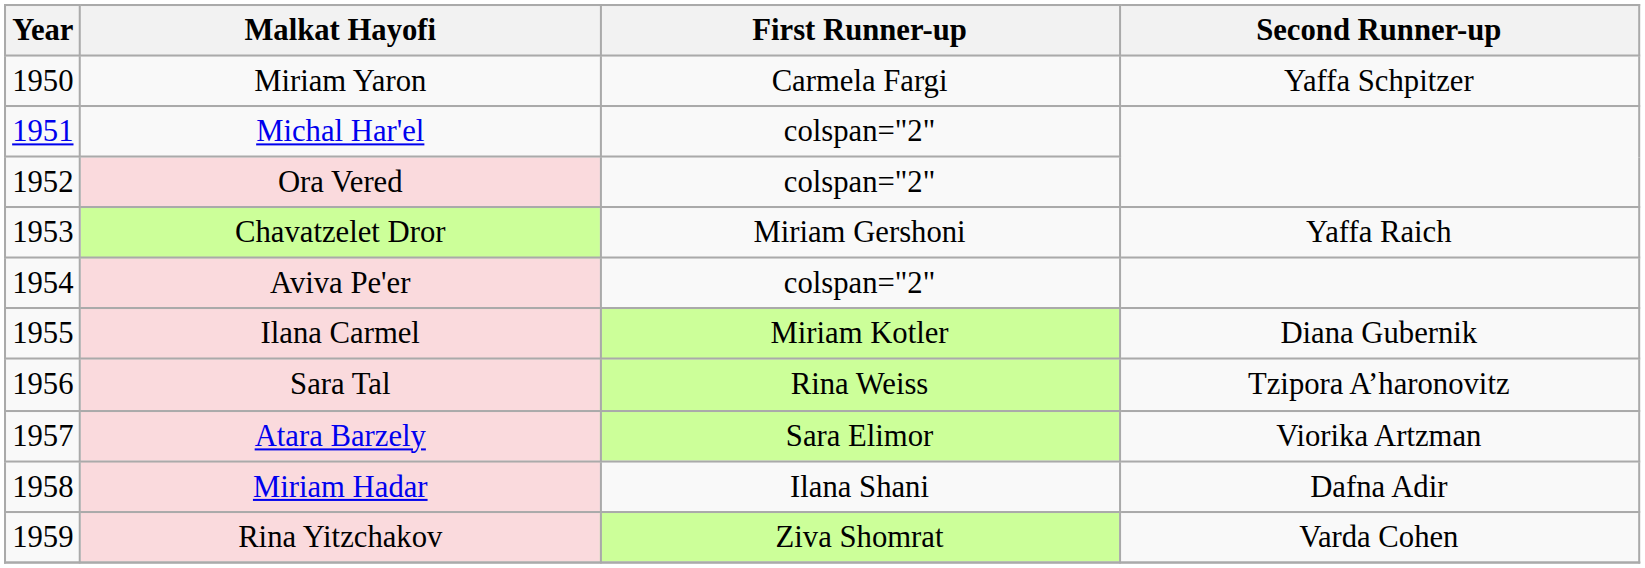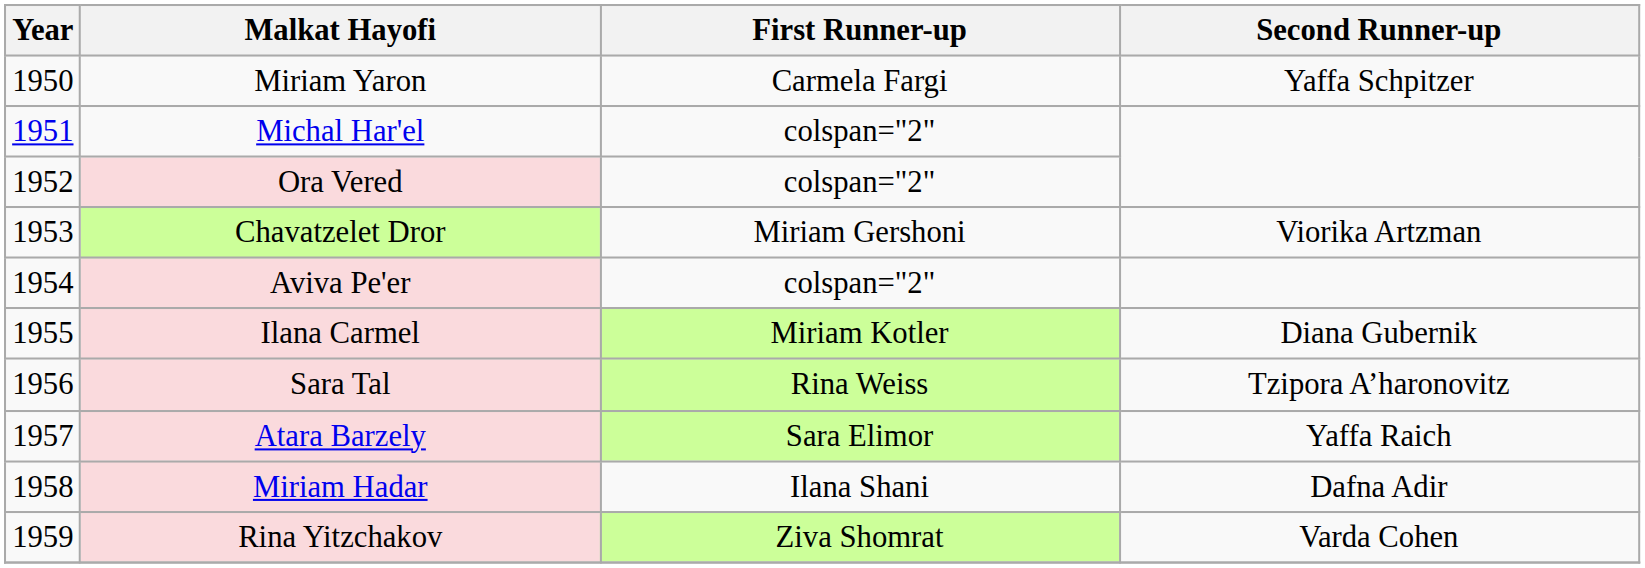Chavatzelet Dror | Second Runner-up: Yaffa Raich -> Viorika Artzman
Atara Barzely | Second Runner-up: Viorika Artzman -> Yaffa Raich
